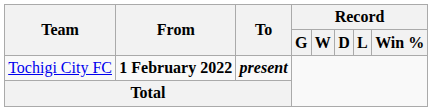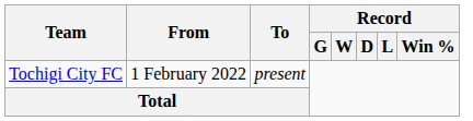Tochigi City FC | From: bold -> normal
Tochigi City FC | To: bold -> normal
